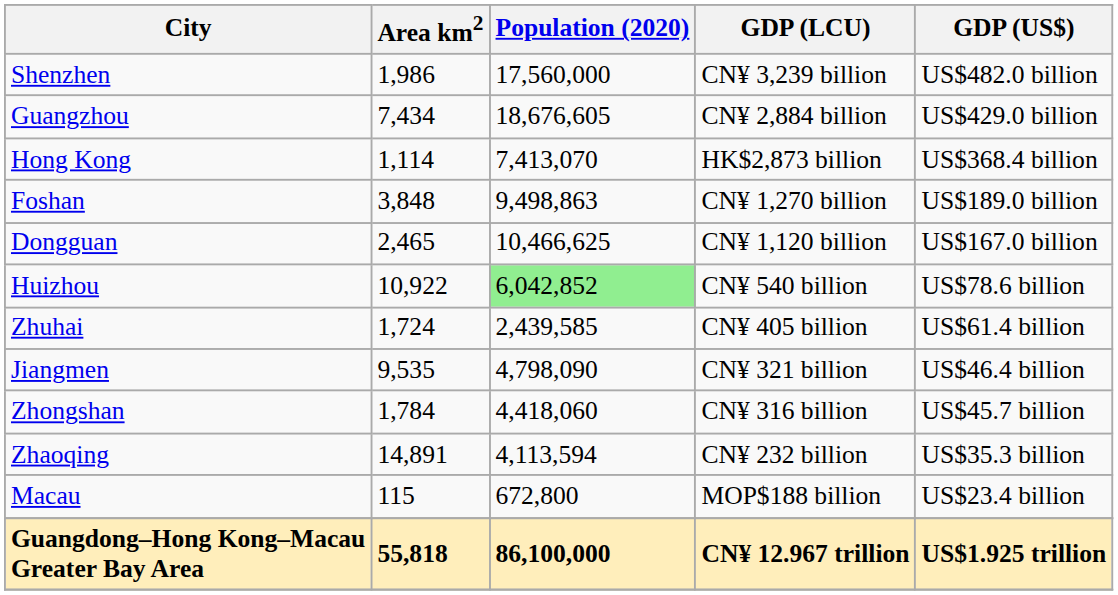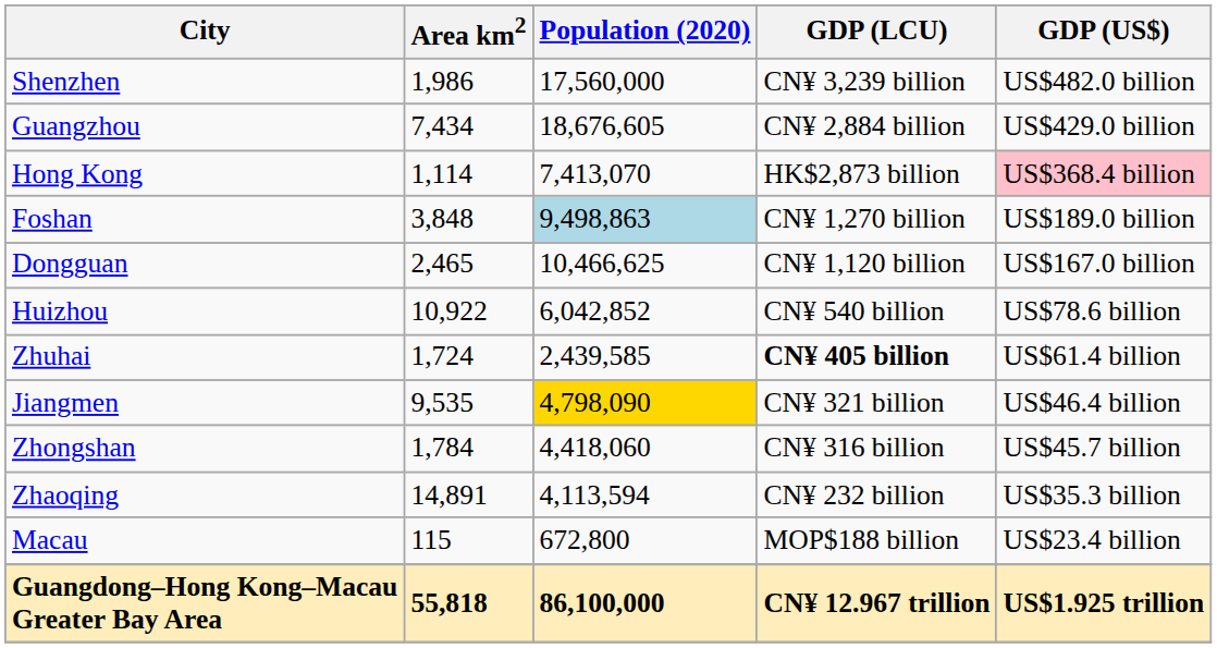Hong Kong | GDP (US$): no background -> pink background
Foshan | Population (2020): no background -> lightblue background
Huizhou | Population (2020): lightgreen background -> no background
Zhuhai | GDP (LCU): normal -> bold
Jiangmen | Population (2020): no background -> gold background
